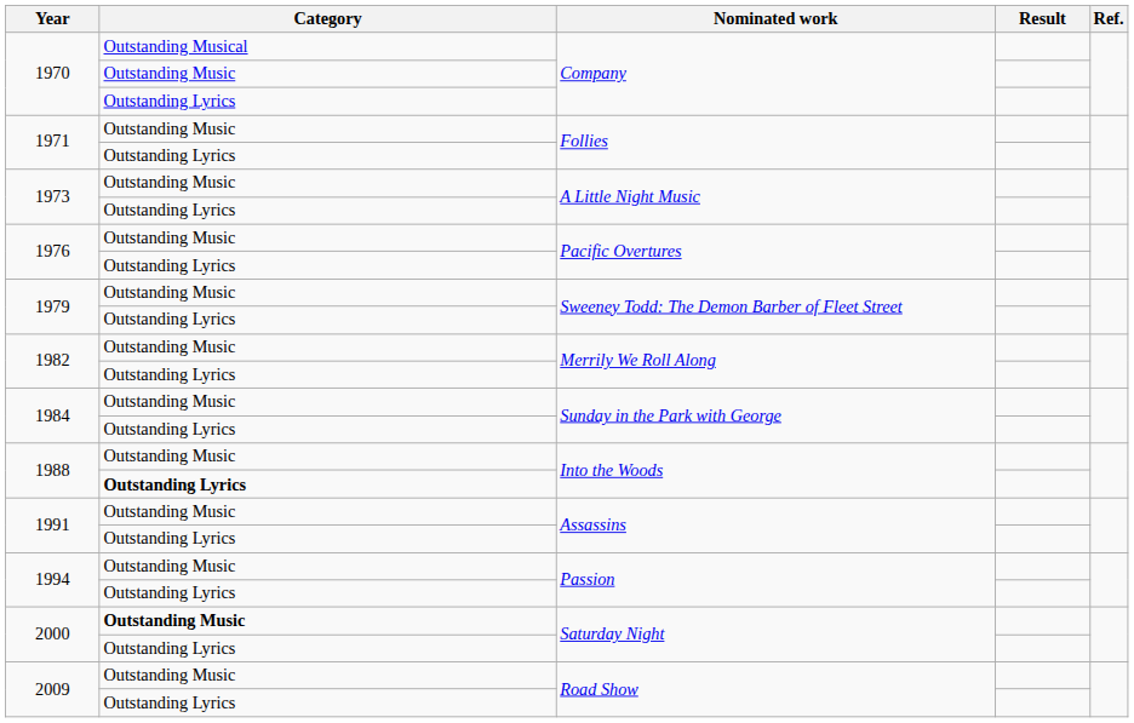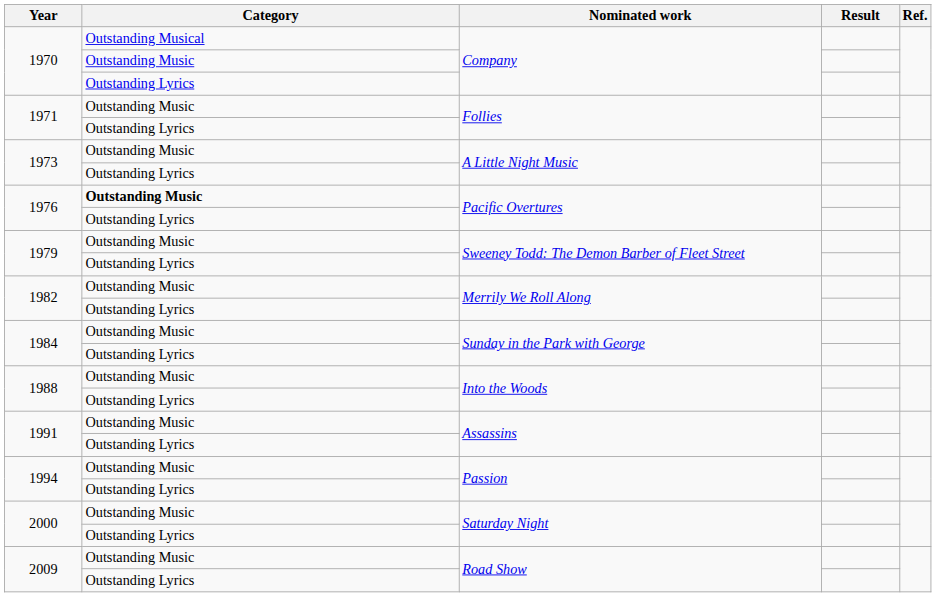1976 / Outstanding Music | Category: normal -> bold
1988 / Outstanding Lyrics | Category: bold -> normal
2000 / Outstanding Music | Category: bold -> normal
